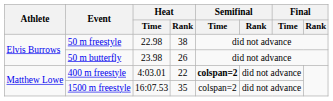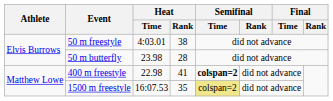50 m freestyle | Heat / Time: 22.98 -> 4:03.01
50 m butterfly | Heat / Rank: 26 -> 28
400 m freestyle | Heat / Time: 4:03.01 -> 22.98
400 m freestyle | Heat / Rank: 22 -> 41
1500 m freestyle | Semifinal / Time: no background -> khaki background
